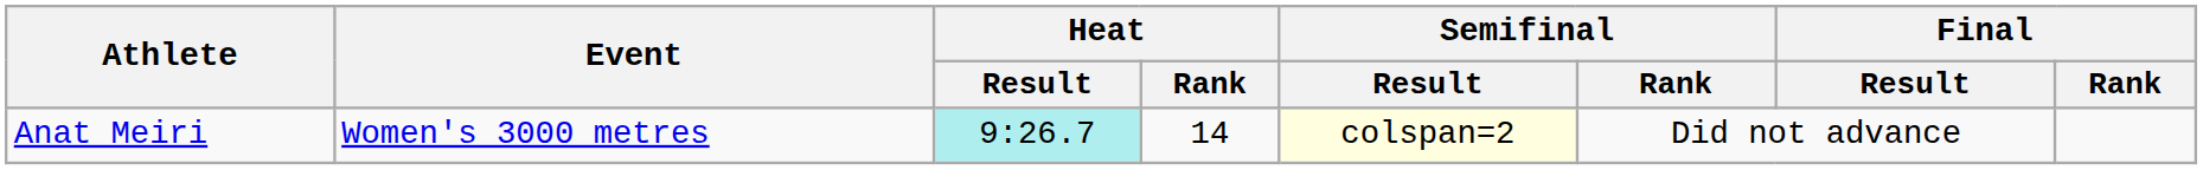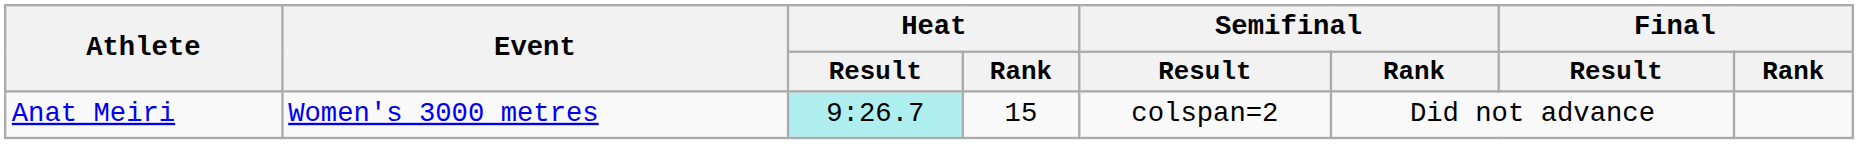Anat Meiri | Heat / Rank: 14 -> 15
Anat Meiri | Semifinal / Result: lightyellow background -> no background
